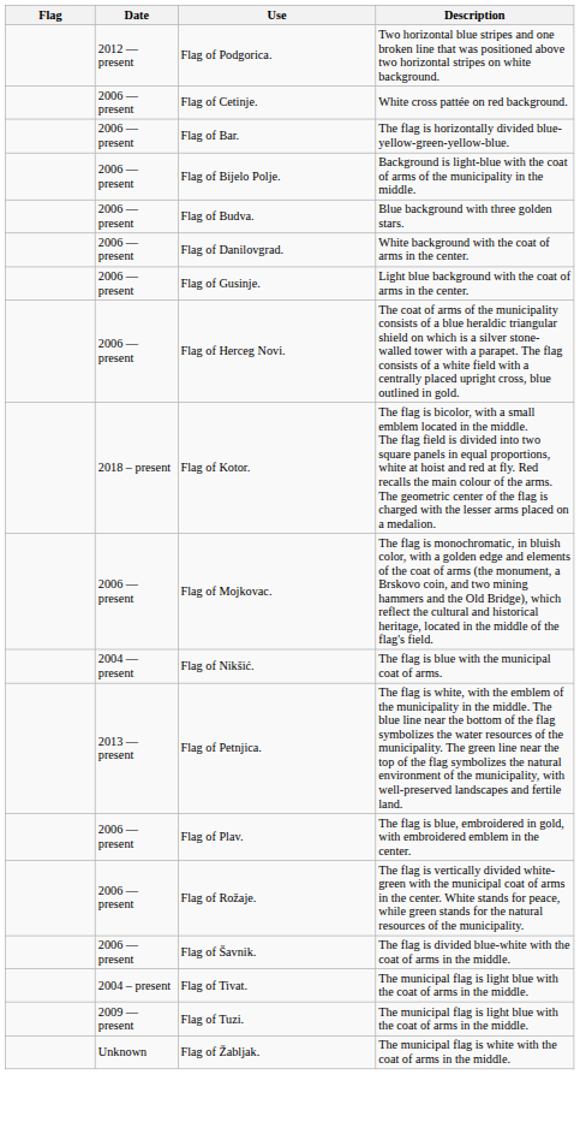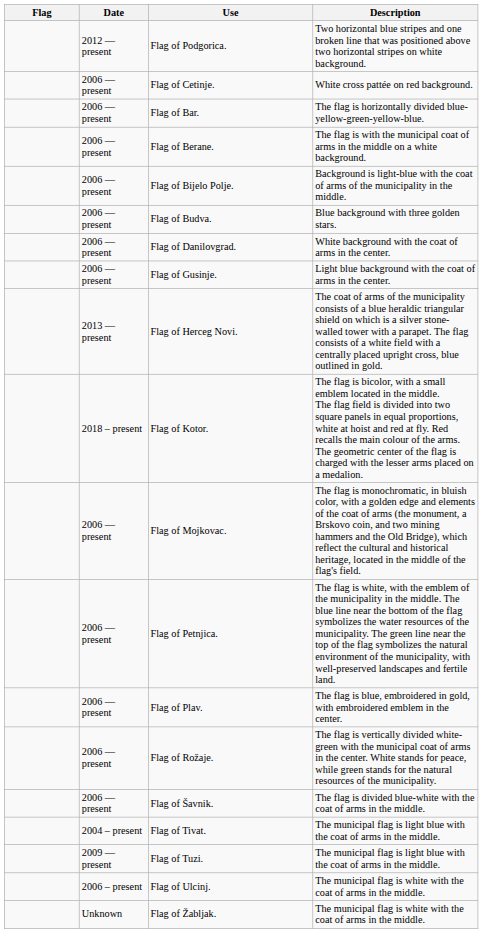+ row: 2006 — present | Flag of Berane. | The flag is with the municipal coat of arms in the middle on a white background.
Flag of Herceg Novi. | Date: 2006 — present -> 2013 — present
- row: 2004 — present | Flag of Nikšić. | The flag is blue with the municipal coat of arms.
Flag of Petnjica. | Date: 2013 — present -> 2006 — present
+ row: 2006 – present | Flag of Ulcinj. | The municipal flag is white with the coat of arms in the middle.
